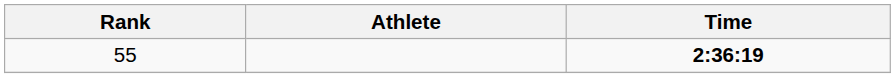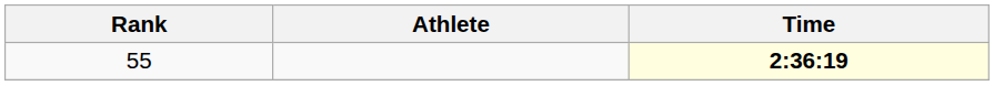55 | Time: no background -> lightyellow background
